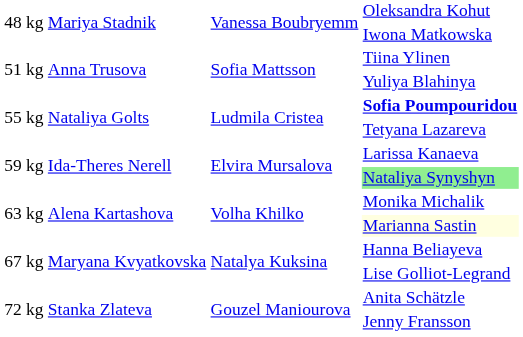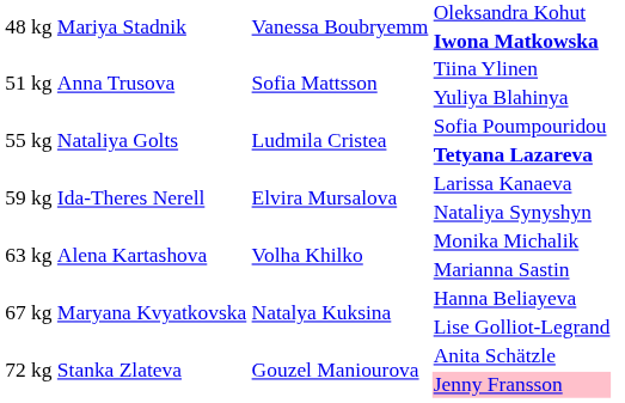Iwona Matkowska | column 4: normal -> bold
Sofia Poumpouridou | column 4: bold -> normal
Tetyana Lazareva | column 4: normal -> bold
Nataliya Synyshyn | column 4: lightgreen background -> no background
Marianna Sastin | column 4: lightyellow background -> no background
Jenny Fransson | column 4: no background -> pink background
